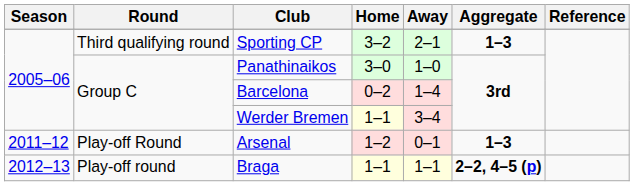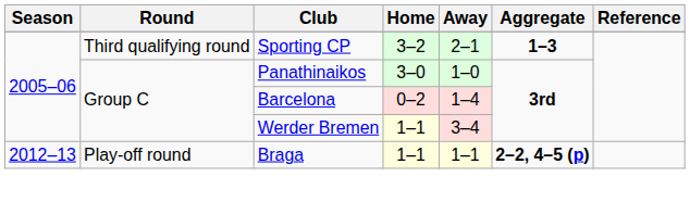- row: 2011–12 | Play-off Round | Arsenal | 1–2 | 0–1 | 1–3
